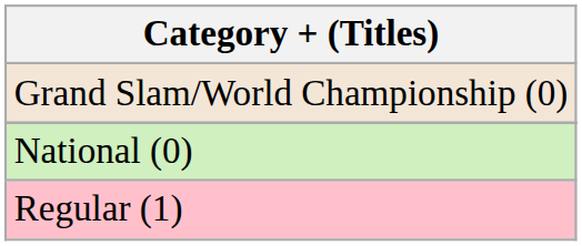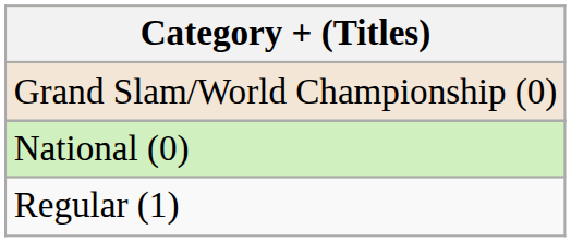row 4 | column 1: pink background -> no background
